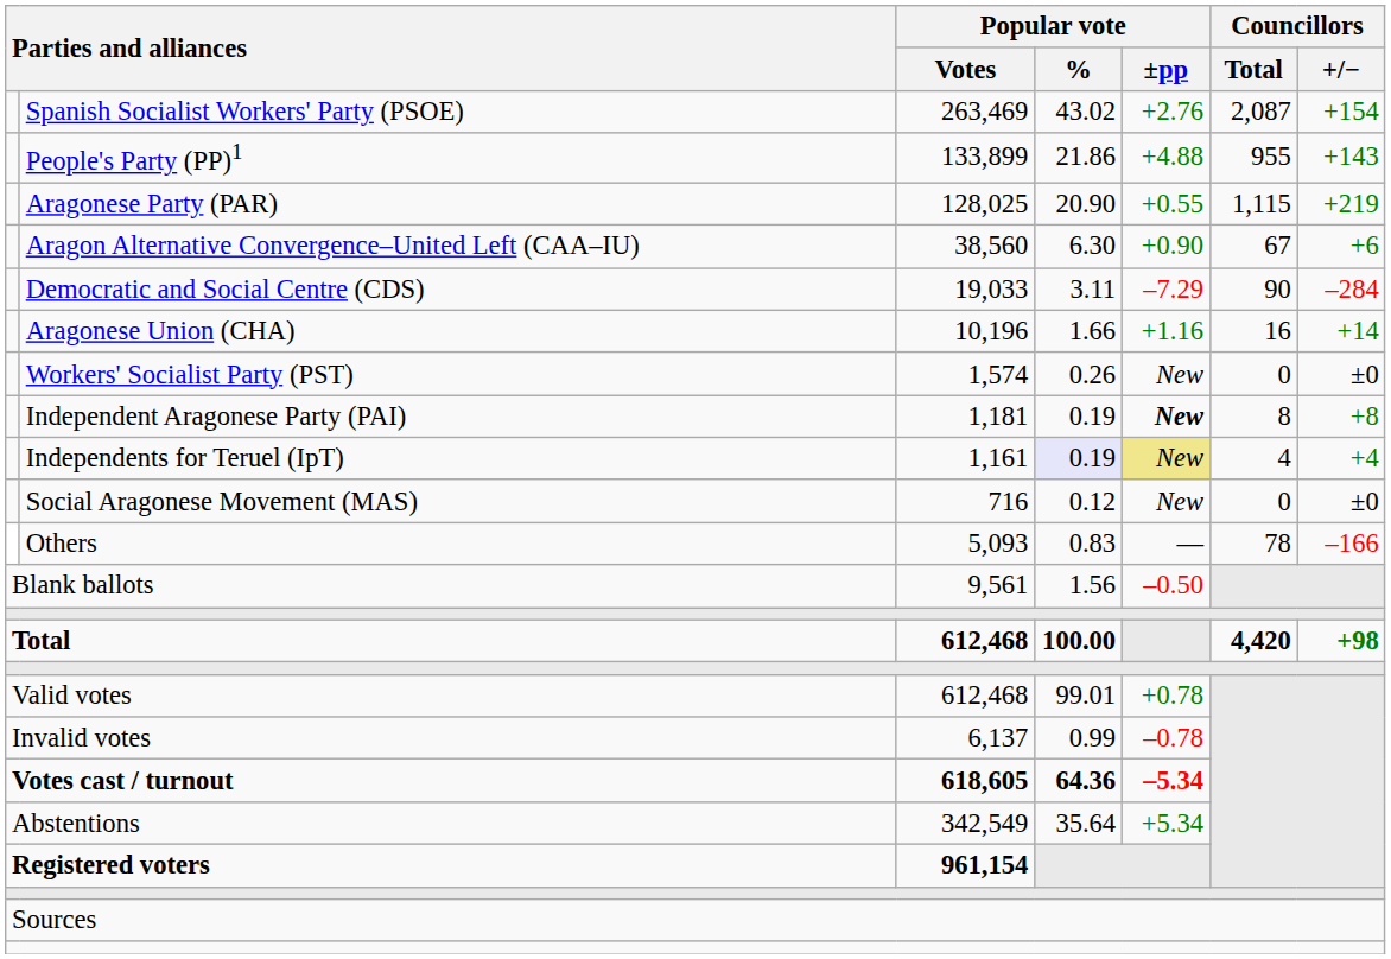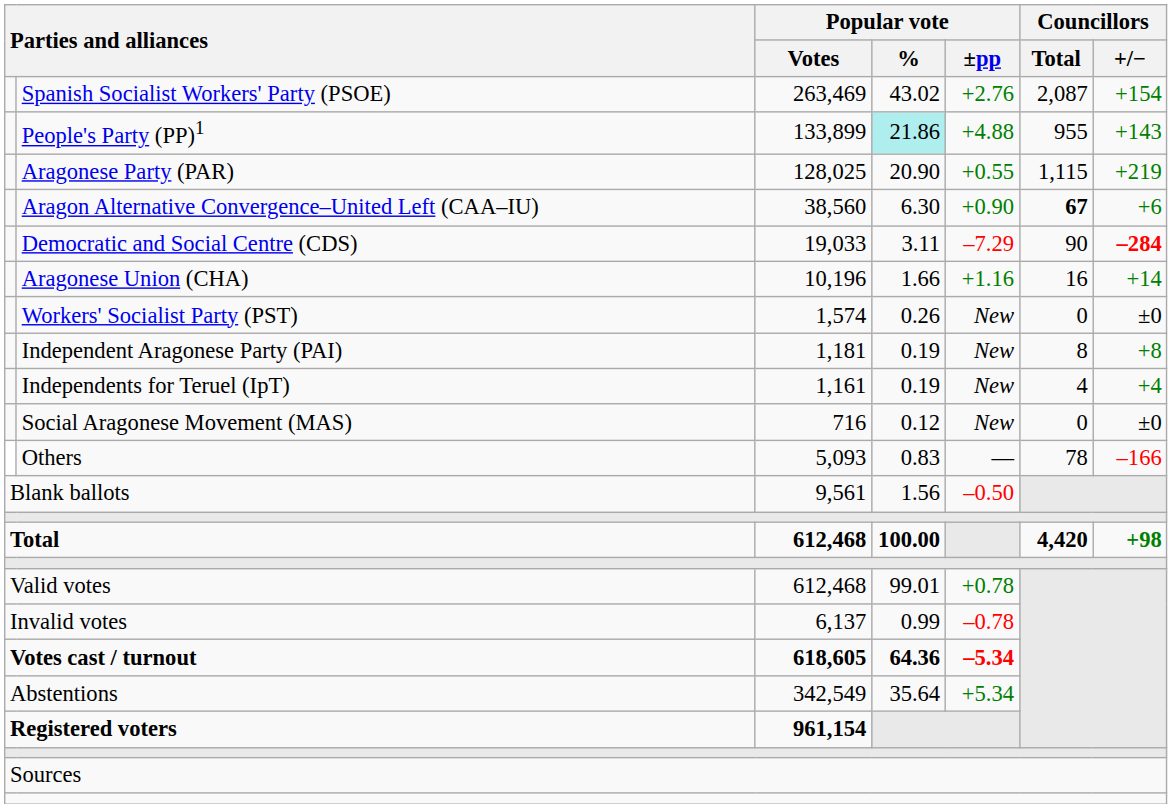People's Party (PP)1 | Popular vote / %: no background -> paleturquoise background
Aragon Alternative Convergence–United Left (CAA–IU) | Councillors / Total: normal -> bold
Democratic and Social Centre (CDS) | Councillors / +/−: normal -> bold
Independent Aragonese Party (PAI) | Popular vote / ±pp: bold -> normal
Independents for Teruel (IpT) | Popular vote / %: lavender background -> no background
Independents for Teruel (IpT) | Popular vote / ±pp: khaki background -> no background
